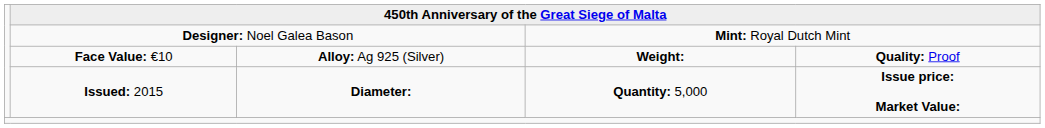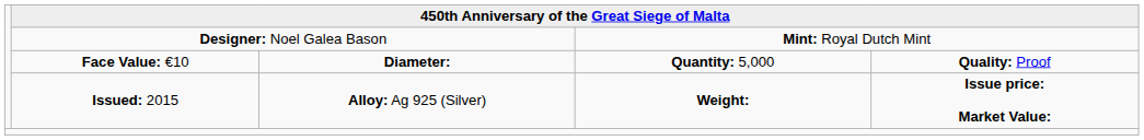Face Value: €10 | column 3: Alloy: Ag 925 (Silver) -> Diameter:
Face Value: €10 | column 4: Weight: -> Quantity: 5,000
Issued: 2015 | column 3: Diameter: -> Alloy: Ag 925 (Silver)
Issued: 2015 | column 4: Quantity: 5,000 -> Weight:
